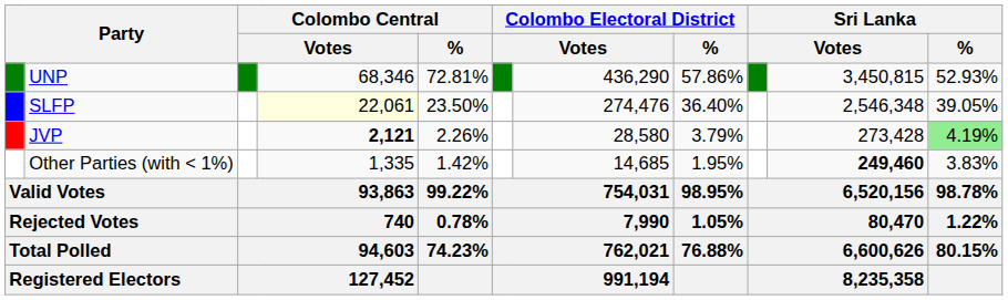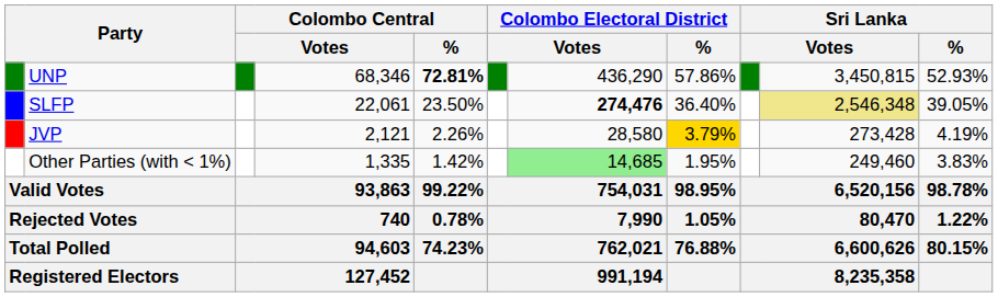UNP | Colombo Central / %: normal -> bold
SLFP | column 4: lightyellow background -> no background
SLFP | column 7: normal -> bold
SLFP | column 10: no background -> khaki background
JVP | column 4: bold -> normal
JVP | Colombo Electoral District / %: no background -> gold background
JVP | Sri Lanka / %: lightgreen background -> no background
Other Parties (with < 1%) | column 7: no background -> lightgreen background
Other Parties (with < 1%) | column 10: bold -> normal
